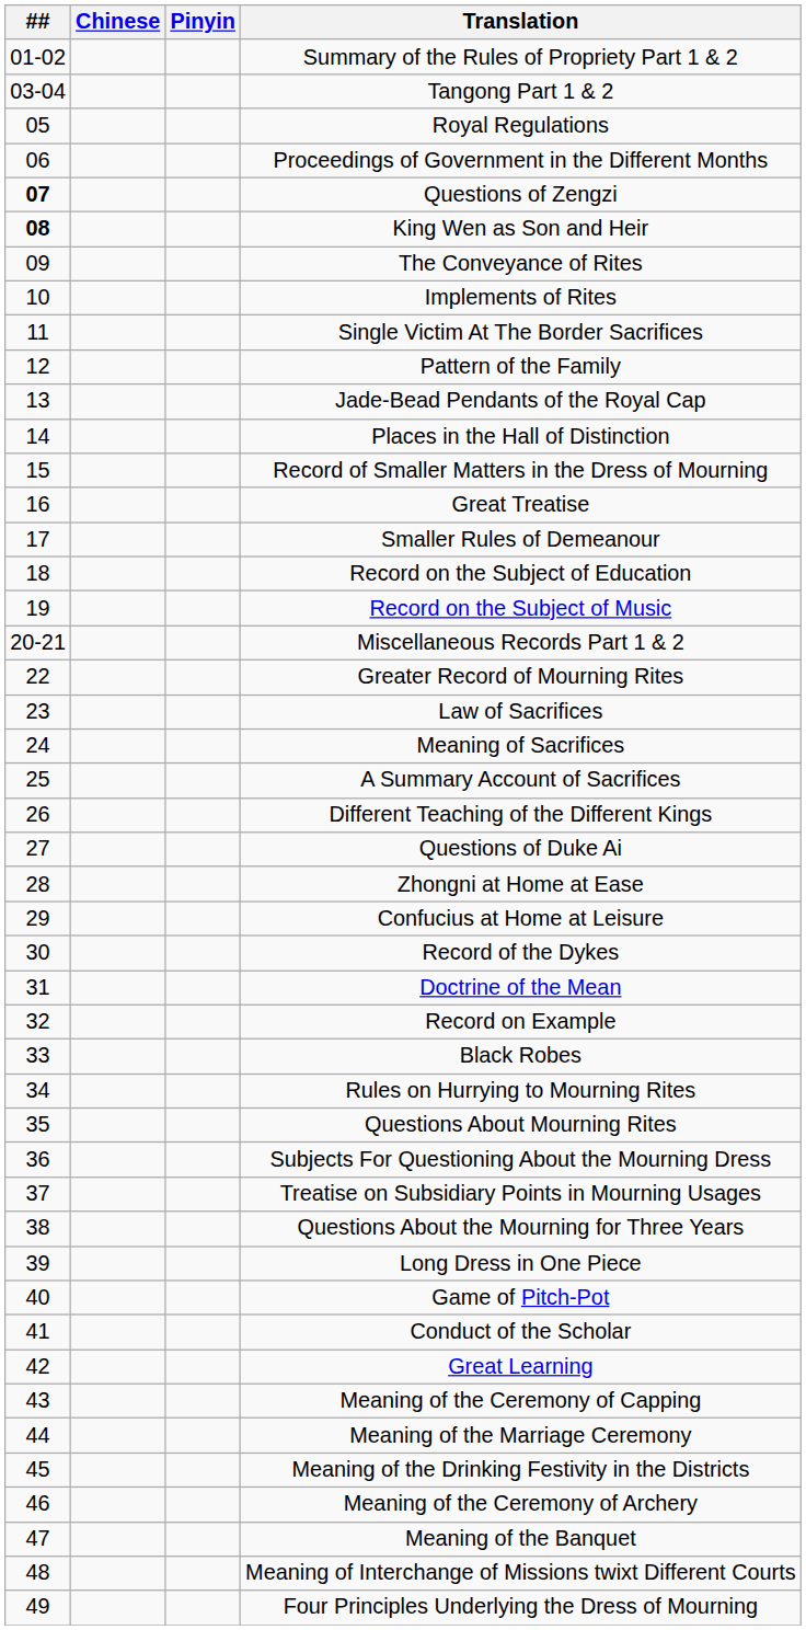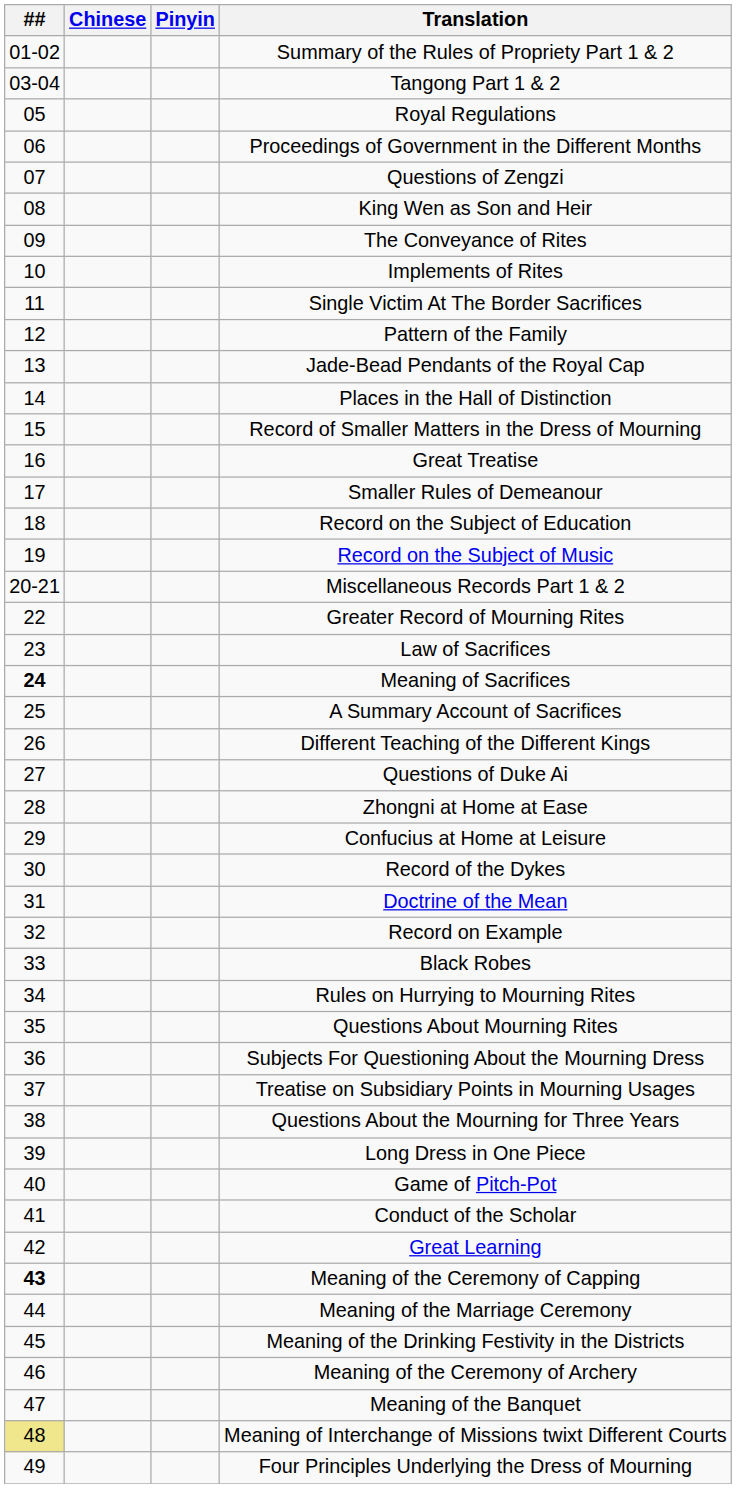Questions of Zengzi | ##: bold -> normal
King Wen as Son and Heir | ##: bold -> normal
Meaning of Sacrifices | ##: normal -> bold
Meaning of the Ceremony of Capping | ##: normal -> bold
Meaning of Interchange of Missions twixt Different Courts | ##: no background -> khaki background
